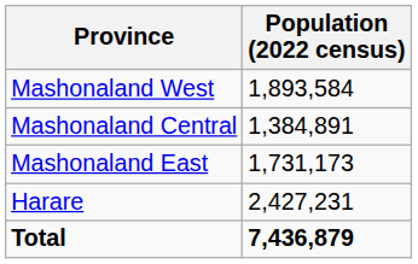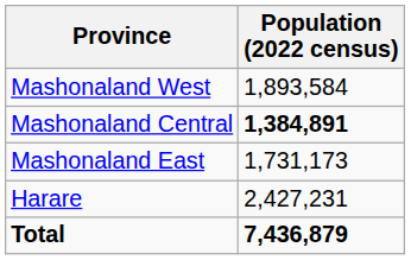Mashonaland Central | Population (2022 census): normal -> bold
